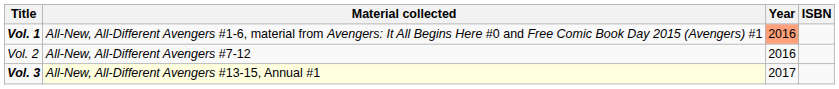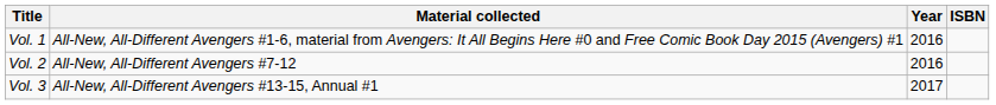row 2 | Title: bold -> normal
row 2 | Year: lightsalmon background -> no background
row 4 | Title: bold -> normal
row 4 | Material collected: lightyellow background -> no background
